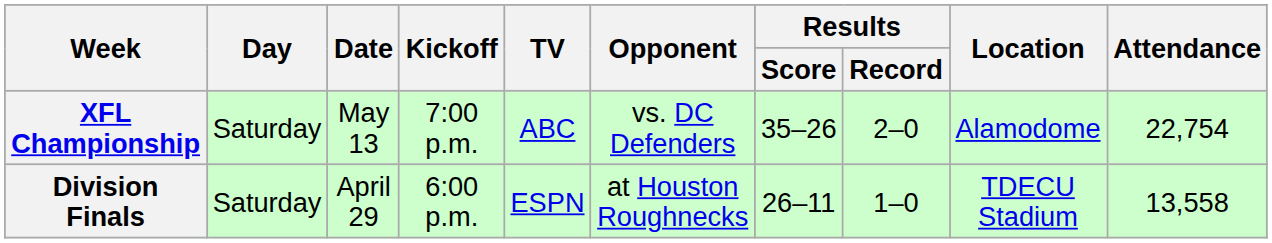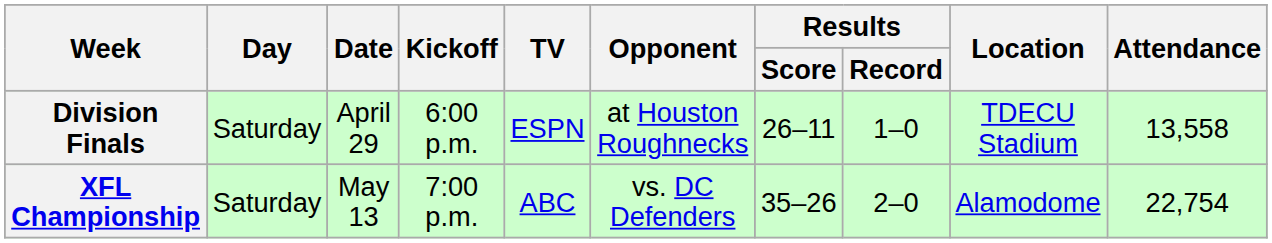rows swapped: Division Finals <-> XFL Championship
